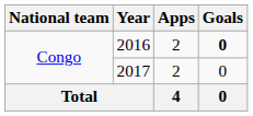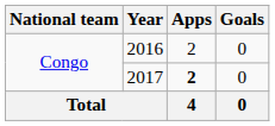2016 | Goals: bold -> normal
2017 | Apps: normal -> bold
